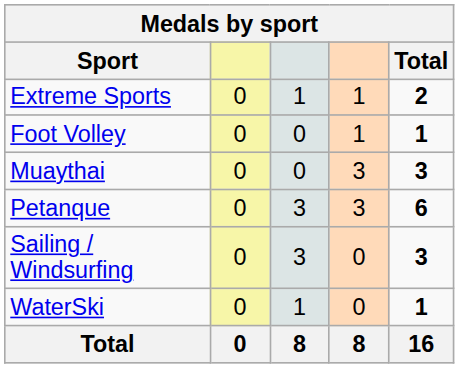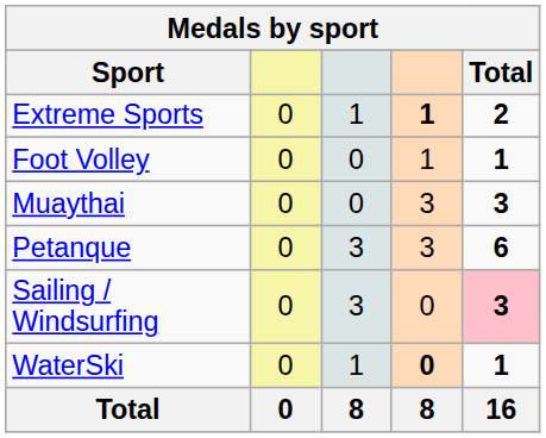Extreme Sports | column 4: normal -> bold
Sailing / Windsurfing | Total: no background -> pink background
WaterSki | column 4: normal -> bold
